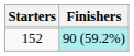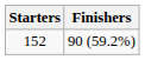152 | Finishers: paleturquoise background -> no background
